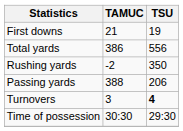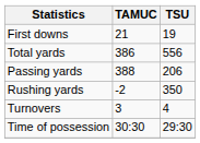rows swapped: Rushing yards <-> Passing yards
Turnovers | TSU: bold -> normal
